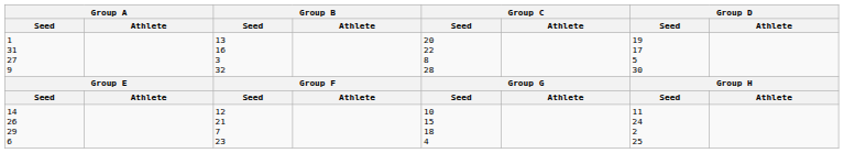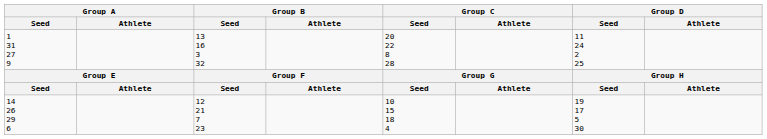1 31 27 9 | Group D / Seed: 19 17 5 30 -> 11 24 2 25
14 26 29 6 | Group D / Seed: 11 24 2 25 -> 19 17 5 30
